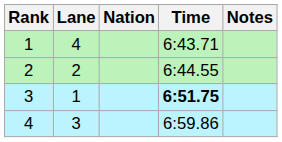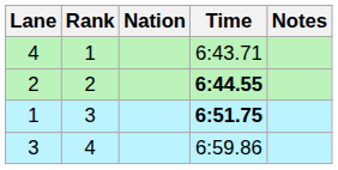columns swapped: Rank <-> Lane
row 3 | Time: normal -> bold
